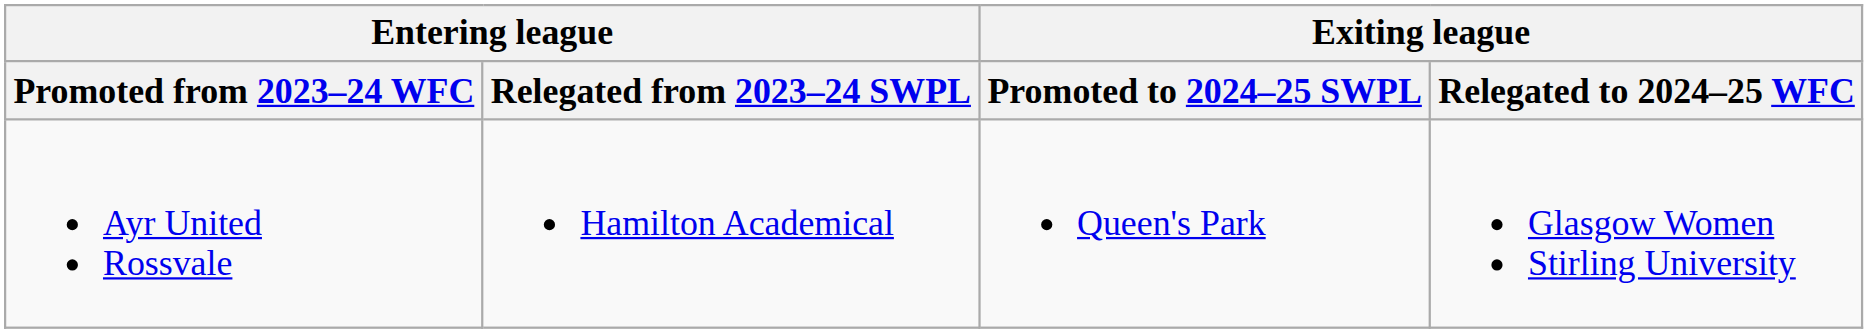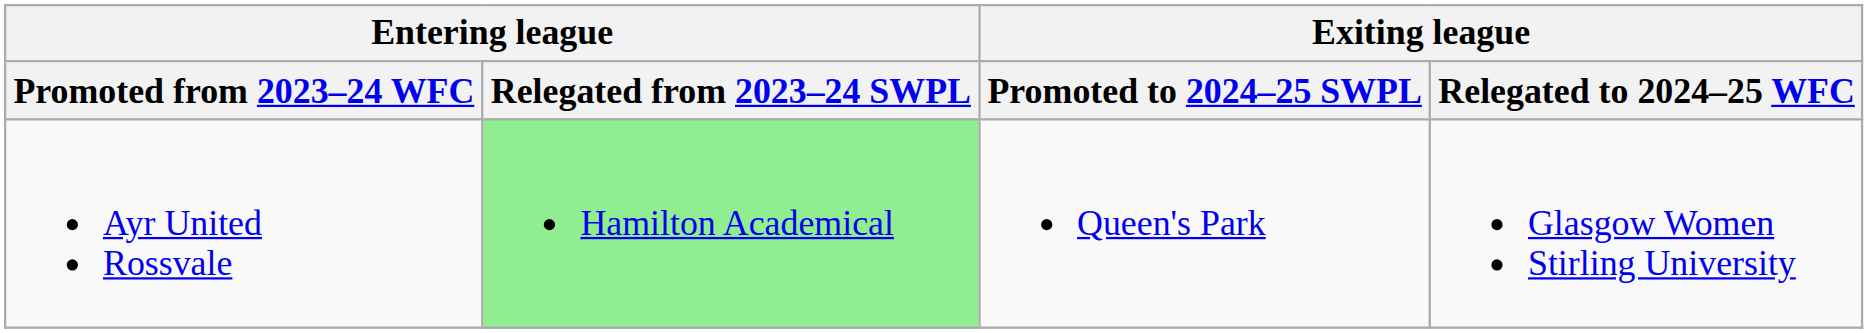Ayr United Rossvale | Entering league / Relegated from 2023–24 SWPL: no background -> lightgreen background
